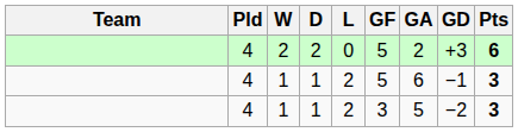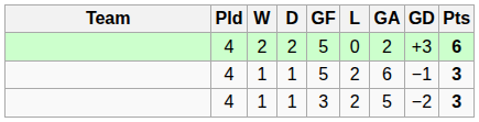columns swapped: L <-> GF
